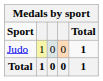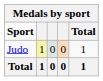Judo | Total: bold -> normal
